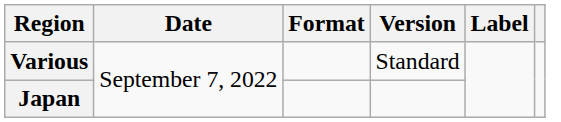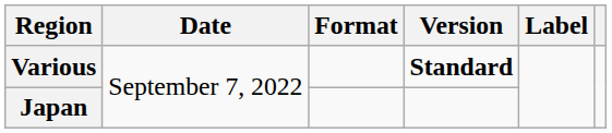Various | Version: normal -> bold
